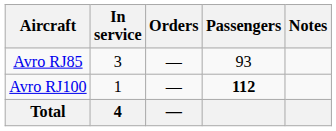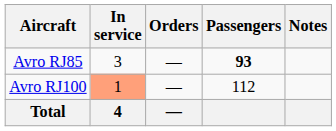Avro RJ85 | Passengers: normal -> bold
Avro RJ100 | In service: no background -> lightsalmon background
Avro RJ100 | Passengers: bold -> normal
